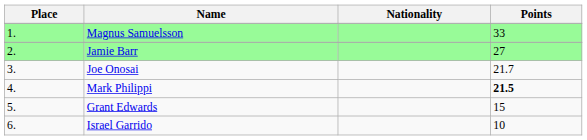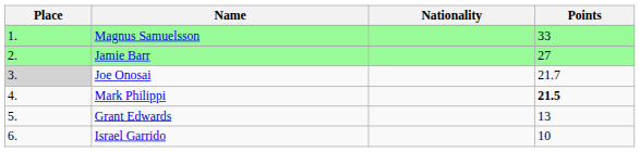Joe Onosai | Place: no background -> lightgrey background
Grant Edwards | Points: 15 -> 13
